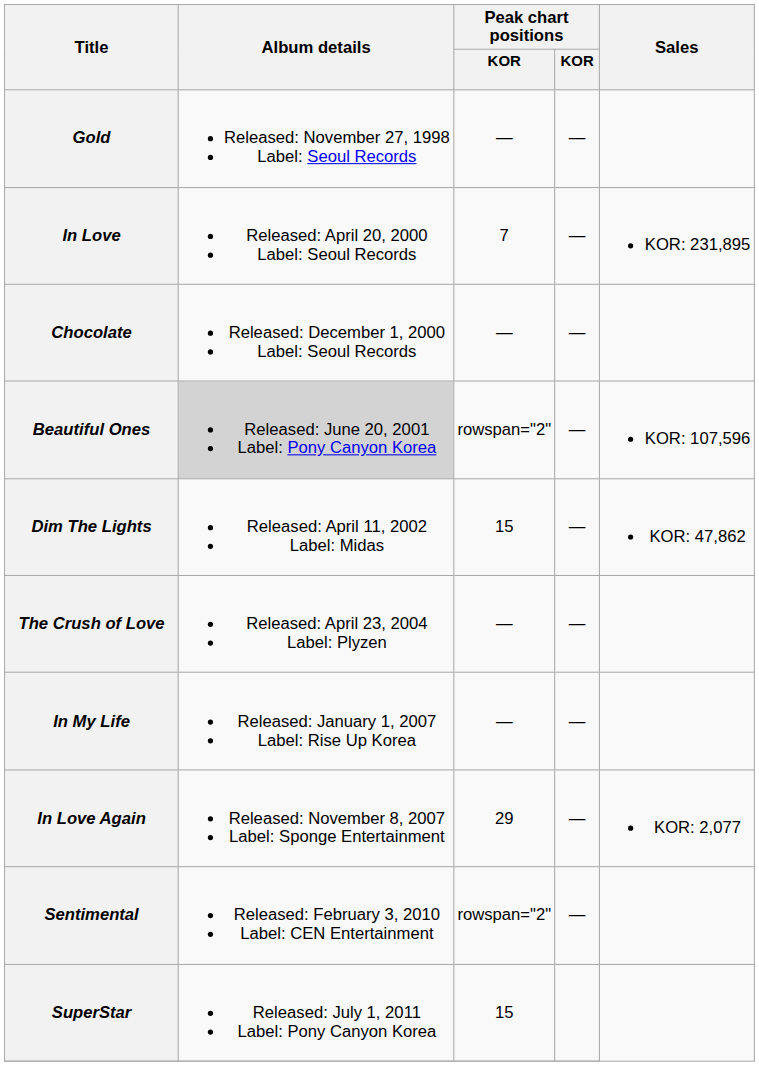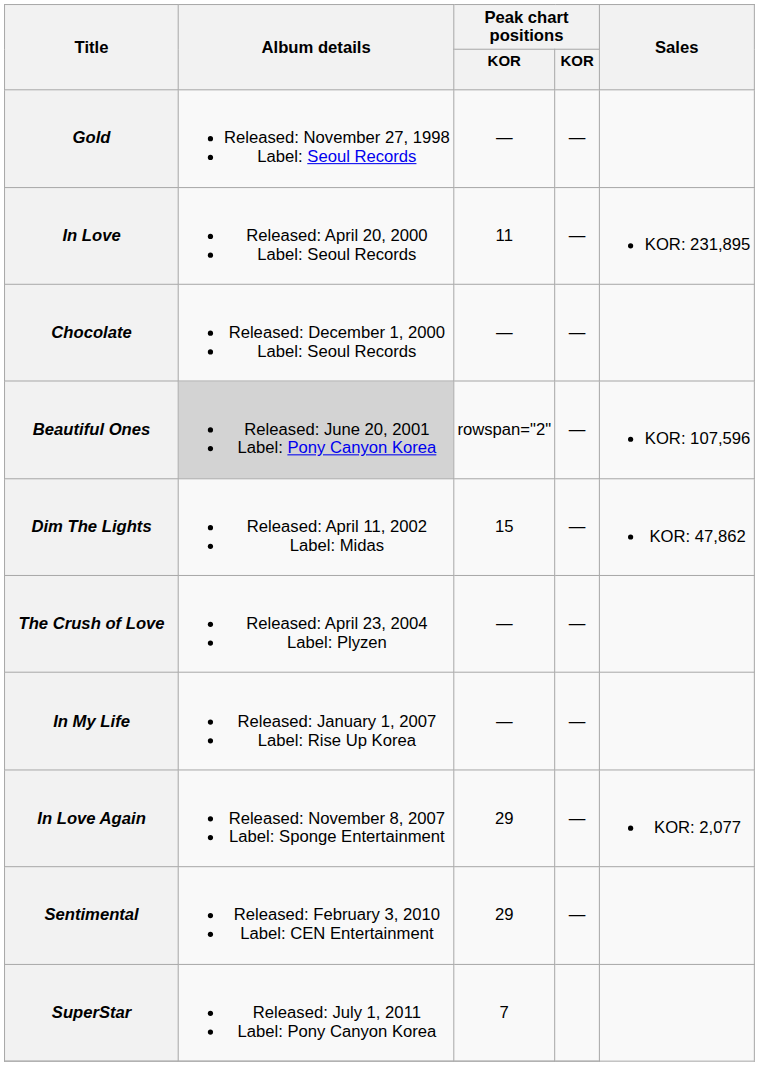In Love | column 3: 7 -> 11
Sentimental | column 3: rowspan="2" -> 29
SuperStar | column 3: 15 -> 7
